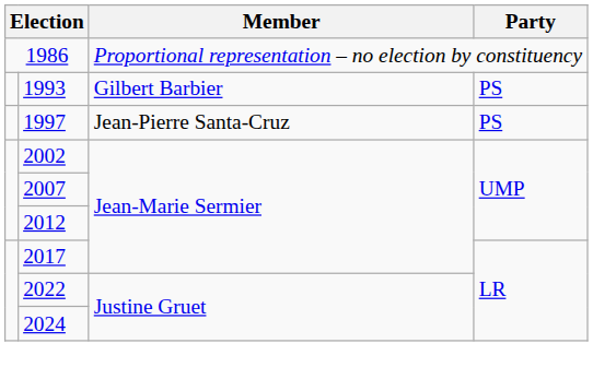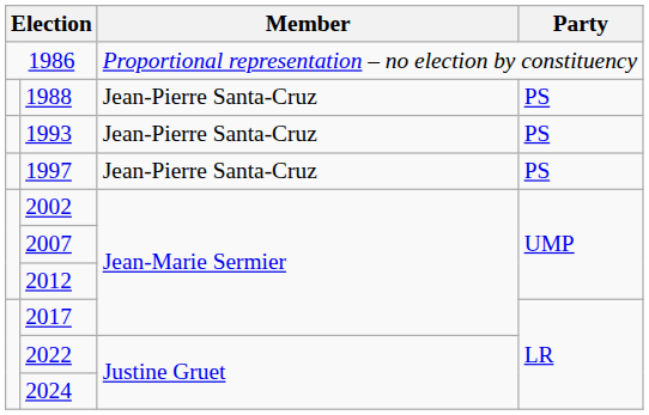+ row: 1988 | Jean-Pierre Santa-Cruz | PS
1993 | Member: Gilbert Barbier -> Jean-Pierre Santa-Cruz
